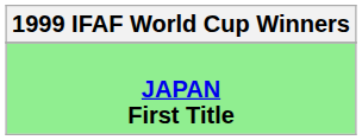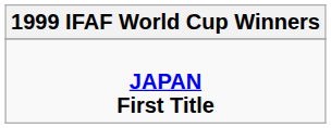row 2 | column 1: lightgreen background -> no background
